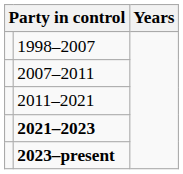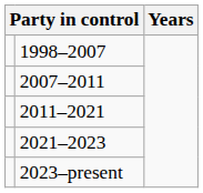2021–2023 | column 2: bold -> normal
2023–present | column 2: bold -> normal
